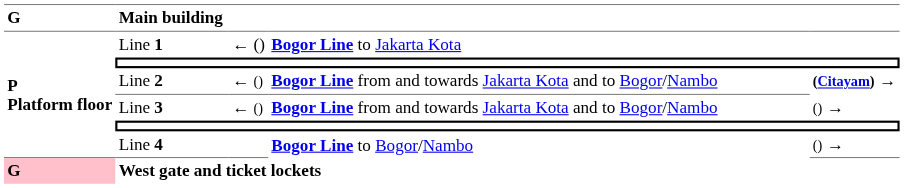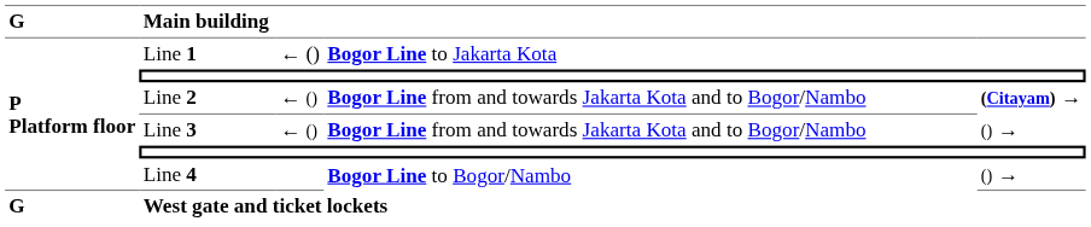West gate and ticket lockets | G: pink background -> no background
